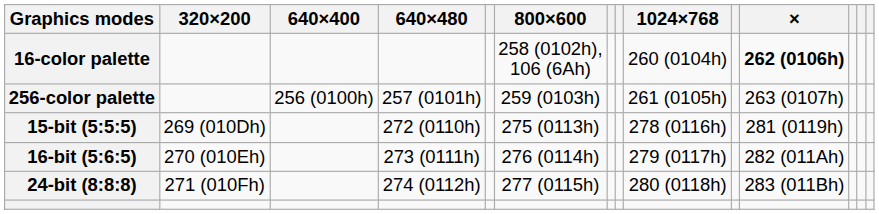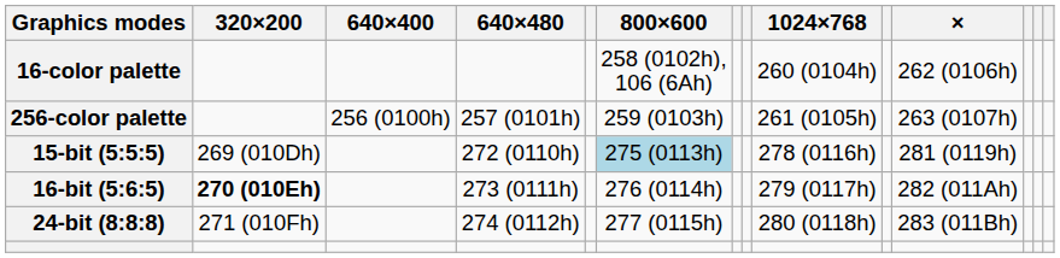16-color palette | ×: bold -> normal
15-bit (5:5:5) | 800×600: no background -> lightblue background
16-bit (5:6:5) | 320×200: normal -> bold
